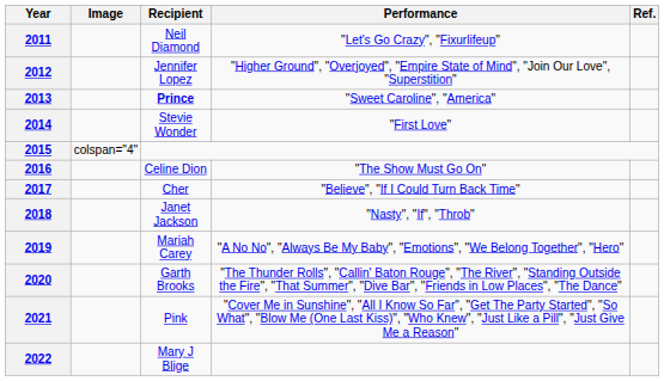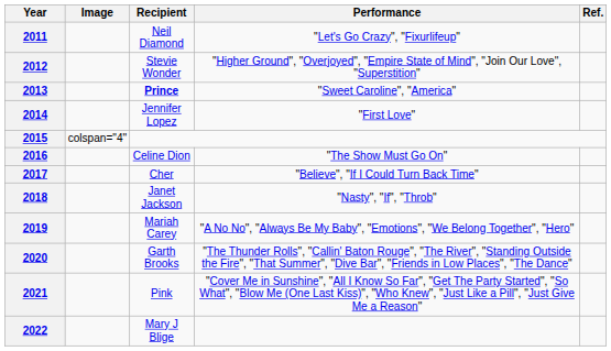2012 | Recipient: Jennifer Lopez -> Stevie Wonder
2014 | Recipient: Stevie Wonder -> Jennifer Lopez
